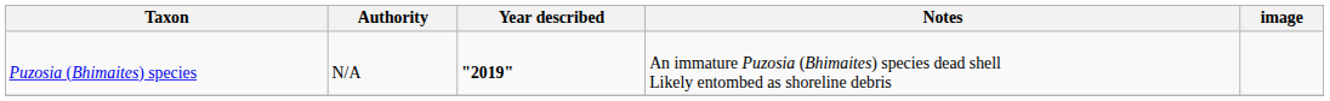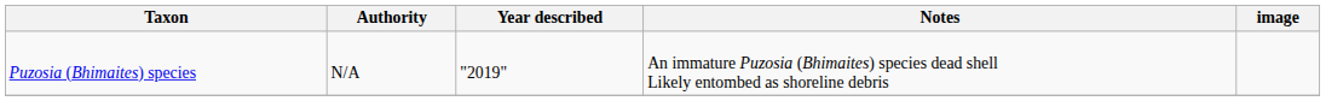Puzosia (Bhimaites) species | Year described: bold -> normal
